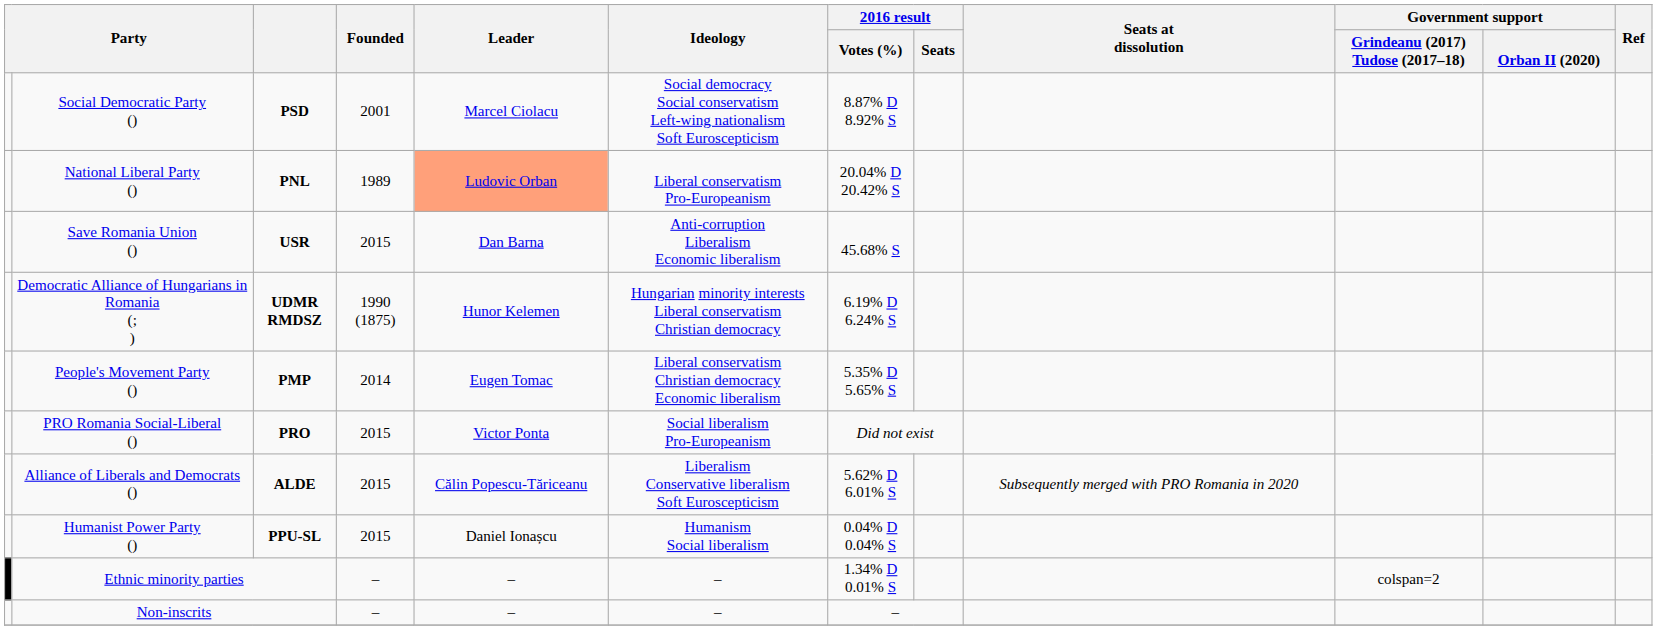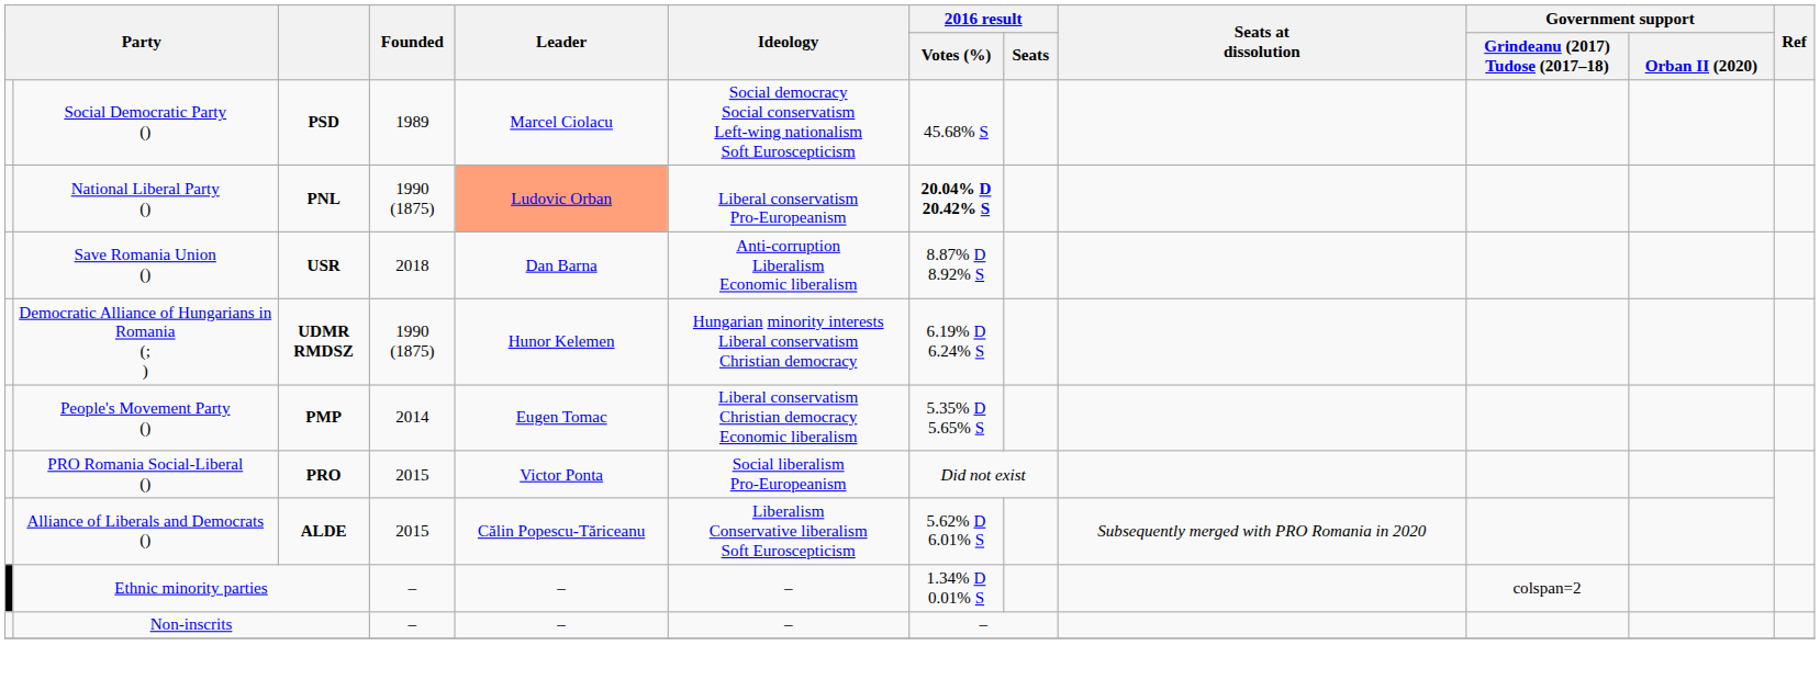Social Democratic Party () | Founded: 2001 -> 1989
Social Democratic Party () | 2016 result / Votes (%): 8.87% D 8.92% S -> 45.68% S
National Liberal Party () | Founded: 1989 -> 1990 (1875)
National Liberal Party () | 2016 result / Votes (%): normal -> bold
Save Romania Union () | Founded: 2015 -> 2018
Save Romania Union () | 2016 result / Votes (%): 45.68% S -> 8.87% D 8.92% S
- row: Humanist Power Party () | PPU-SL | 2015 | Daniel Ionașcu | Humanism Social liberalism | 0.04% D 0.04% S
